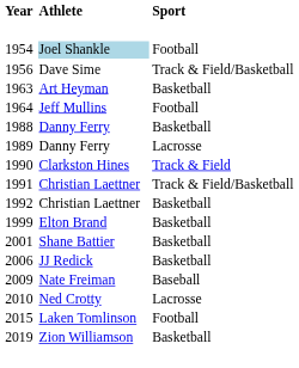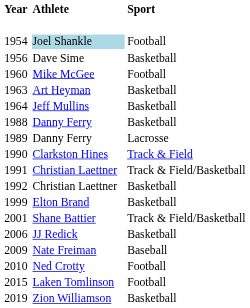1956 | Sport: Track & Field/Basketball -> Basketball
+ row: 1960 | Mike McGee | Football
1964 | Sport: Football -> Basketball
2001 | Sport: Basketball -> Track & Field/Basketball
2010 | Sport: Lacrosse -> Football
